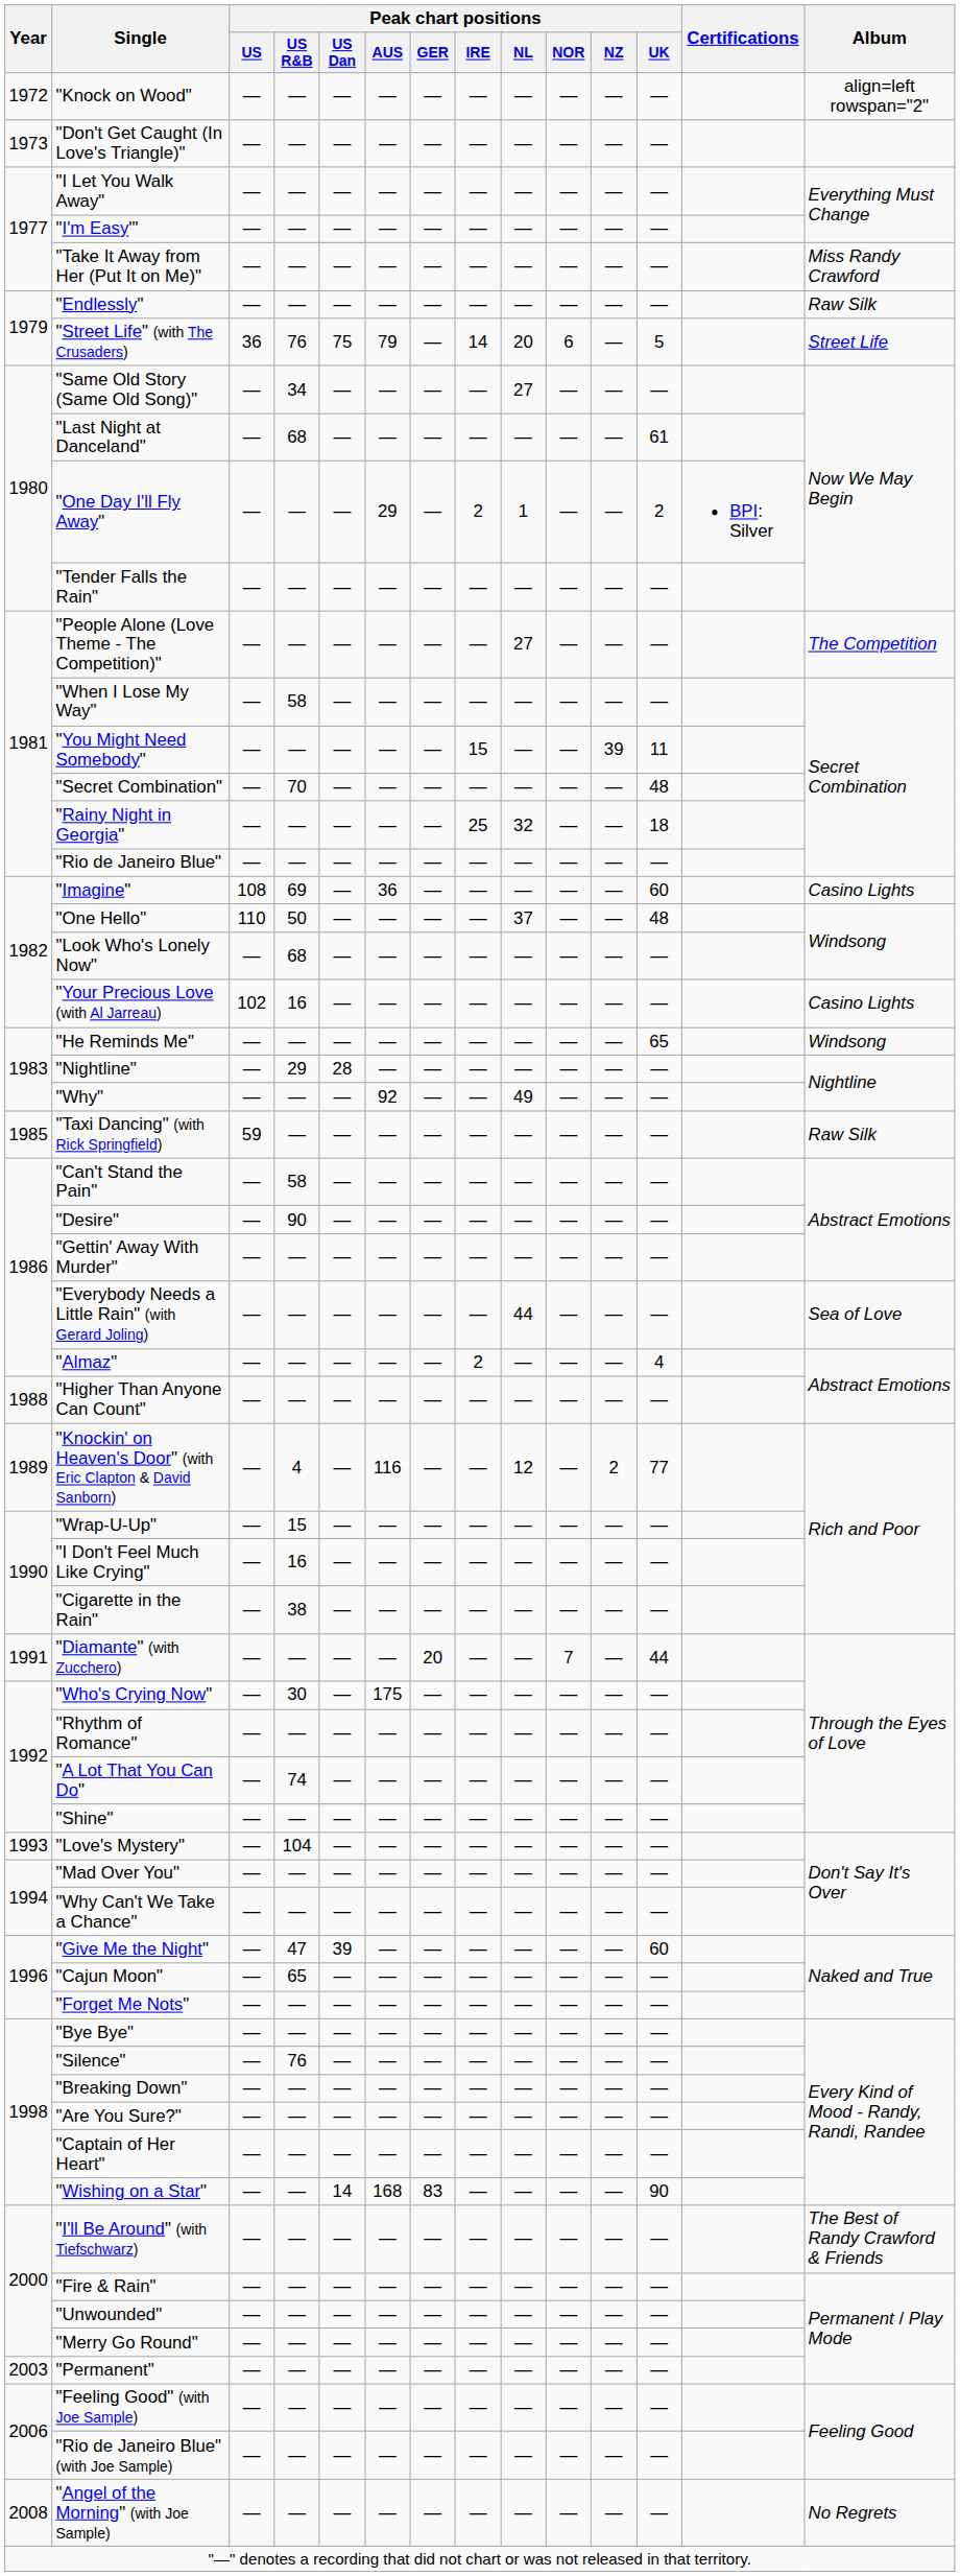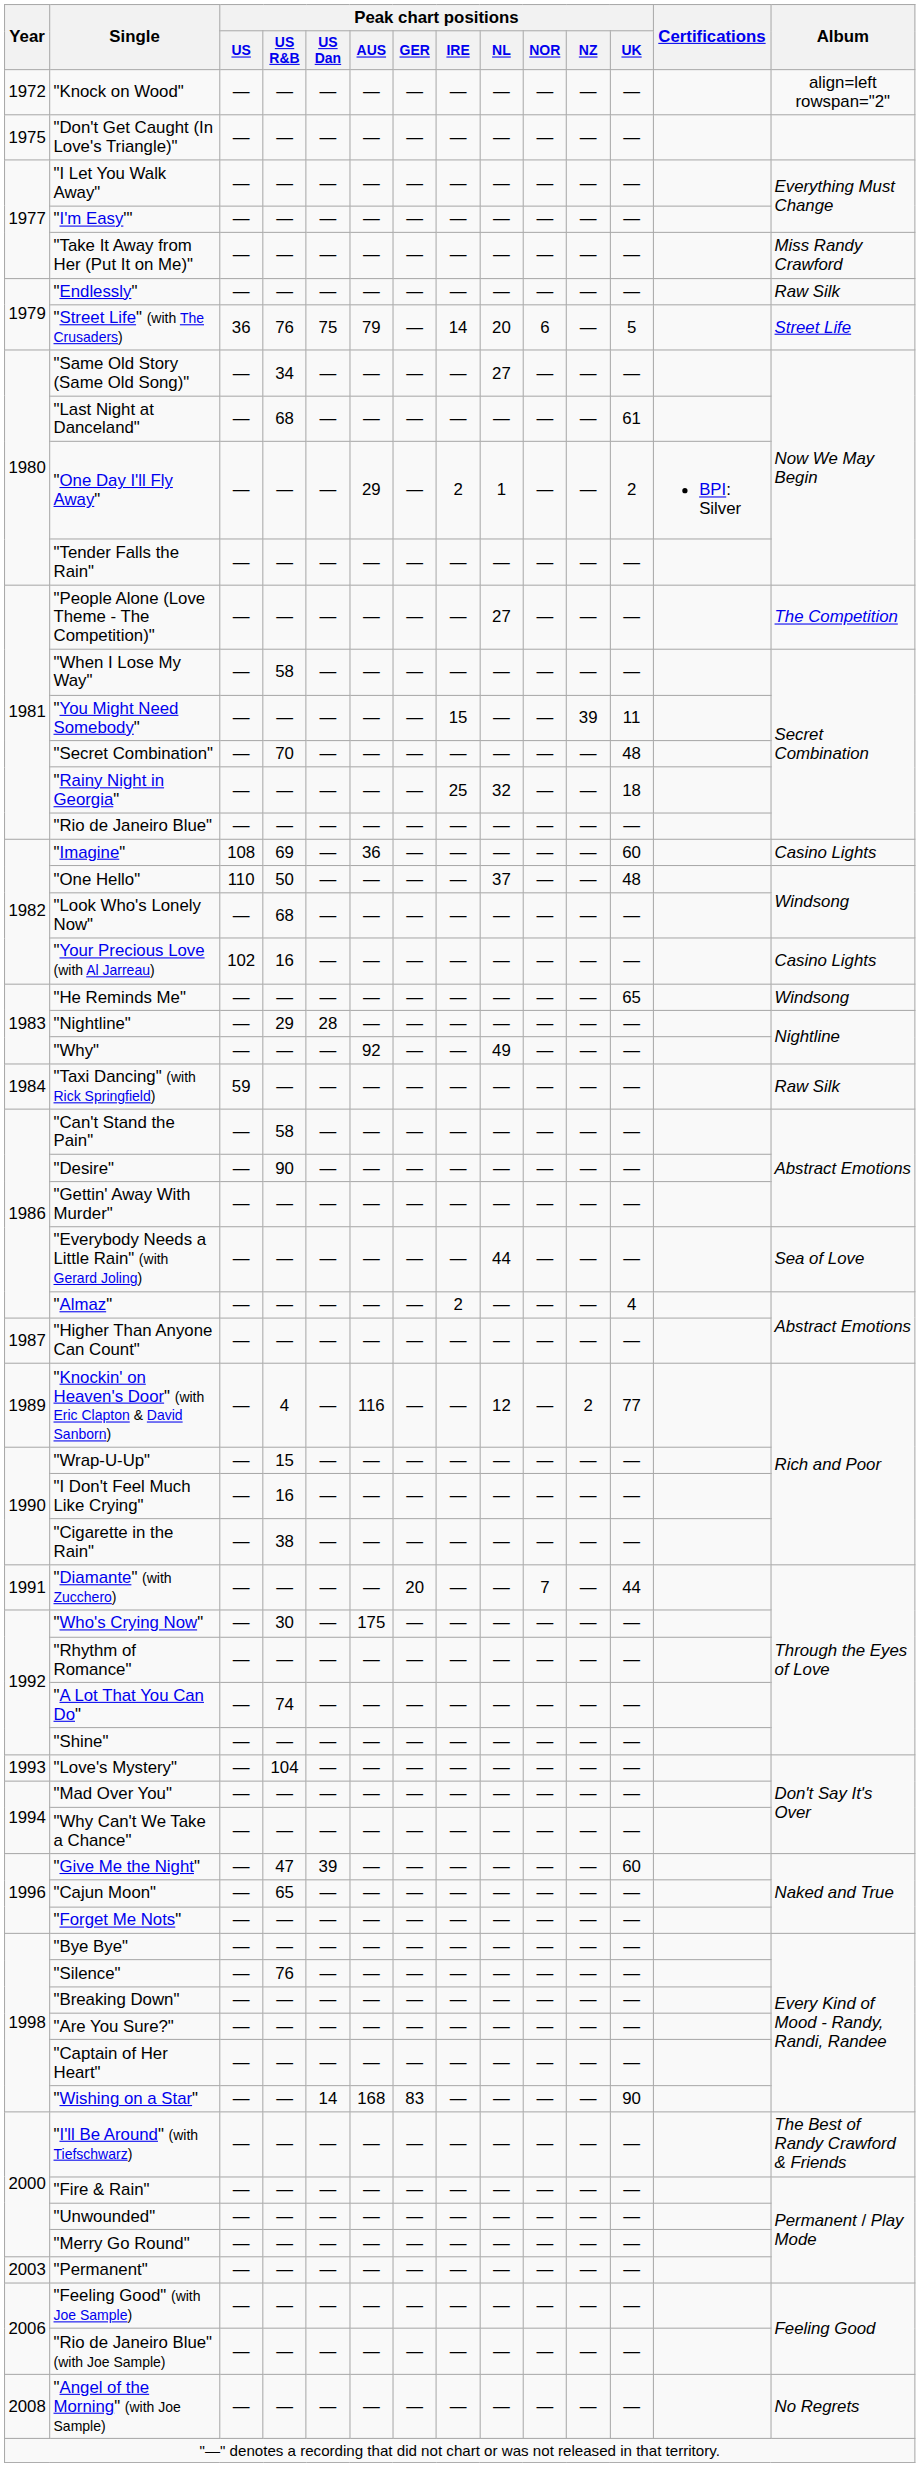"Don't Get Caught (In Love's Triangle)" | Year: 1973 -> 1975
"Taxi Dancing" (with Rick Springfield) | Year: 1985 -> 1984
"Higher Than Anyone Can Count" | Year: 1988 -> 1987
